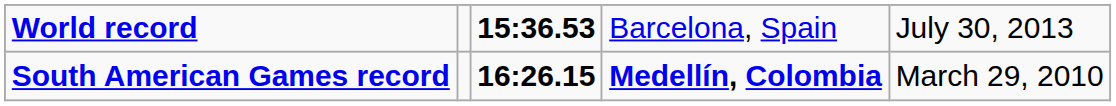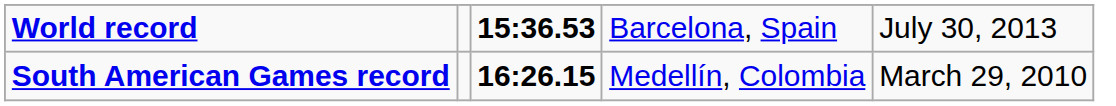South American Games record | column 4: bold -> normal
